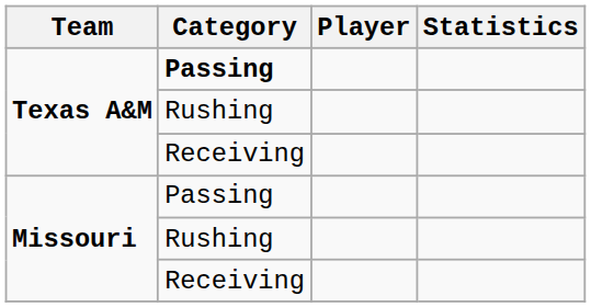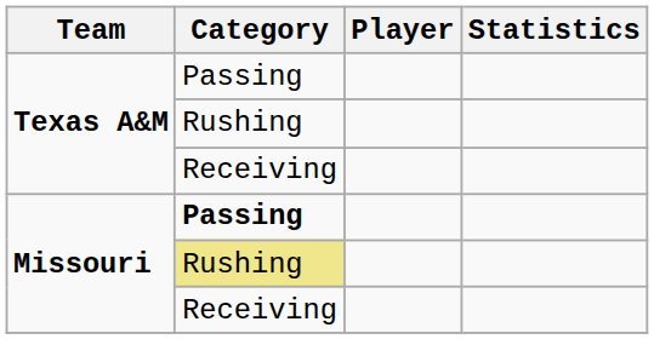Texas A&M / Passing | Category: bold -> normal
Missouri / Passing | Category: normal -> bold
Missouri / Rushing | Category: no background -> khaki background
